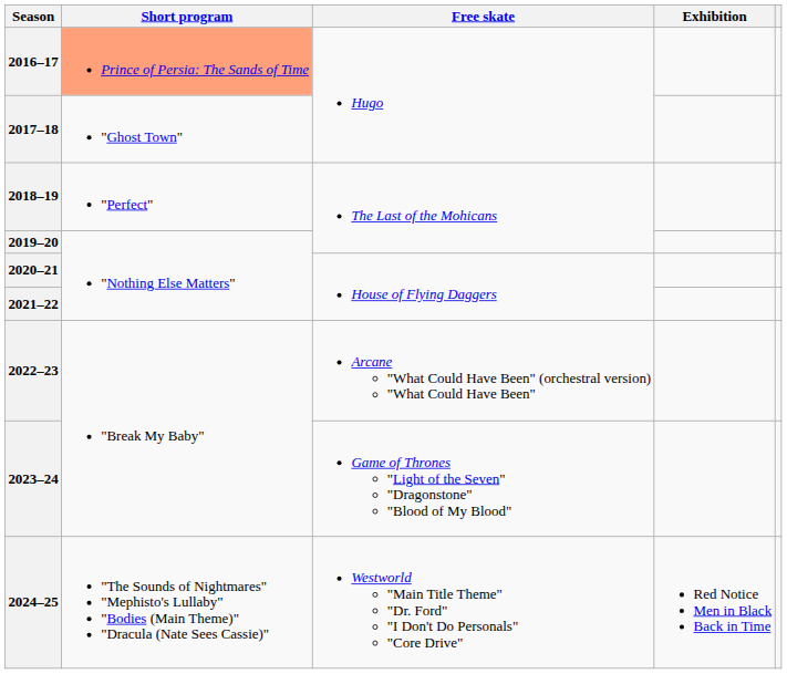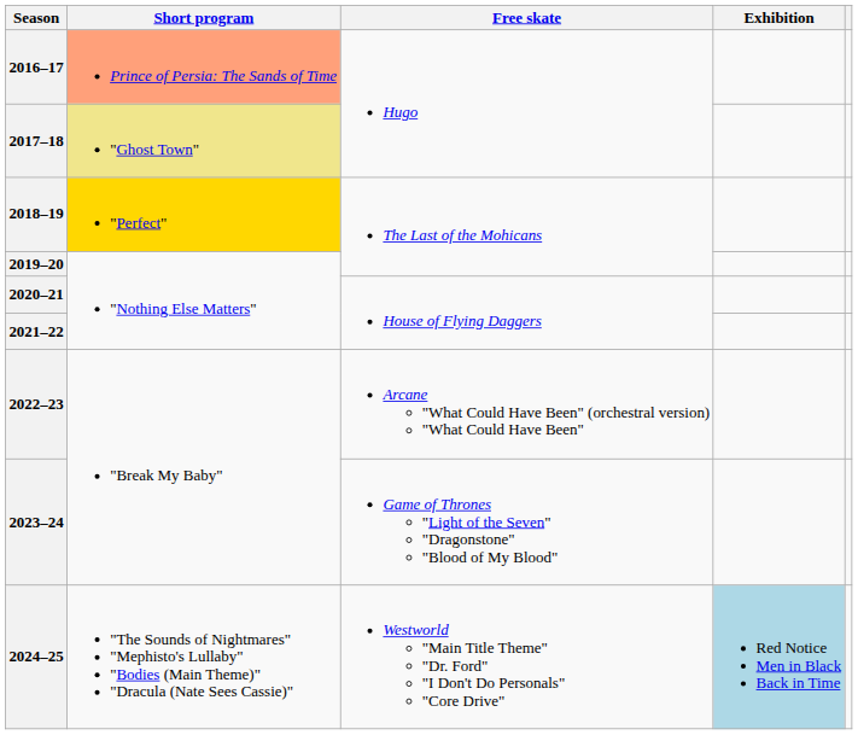2017–18 | Short program: no background -> khaki background
2018–19 | Short program: no background -> gold background
2024–25 | Exhibition: no background -> lightblue background
